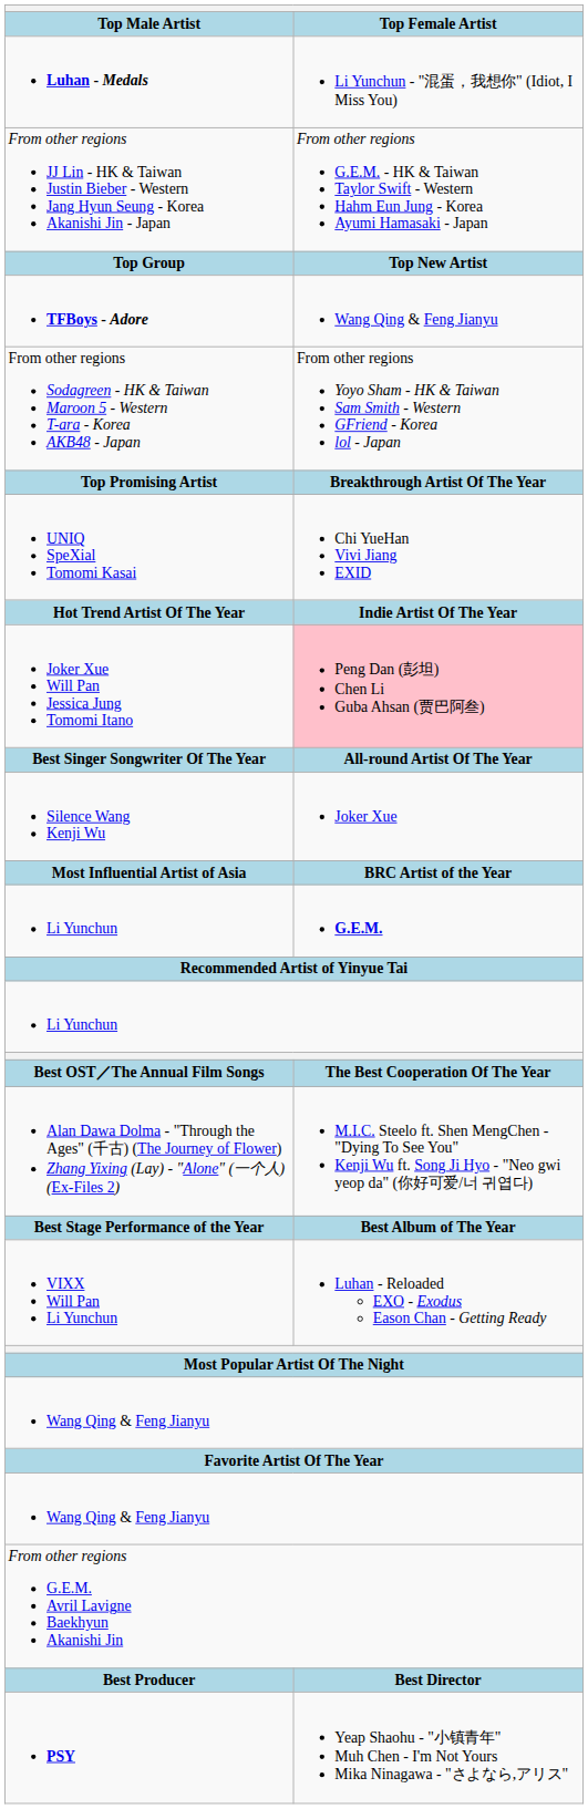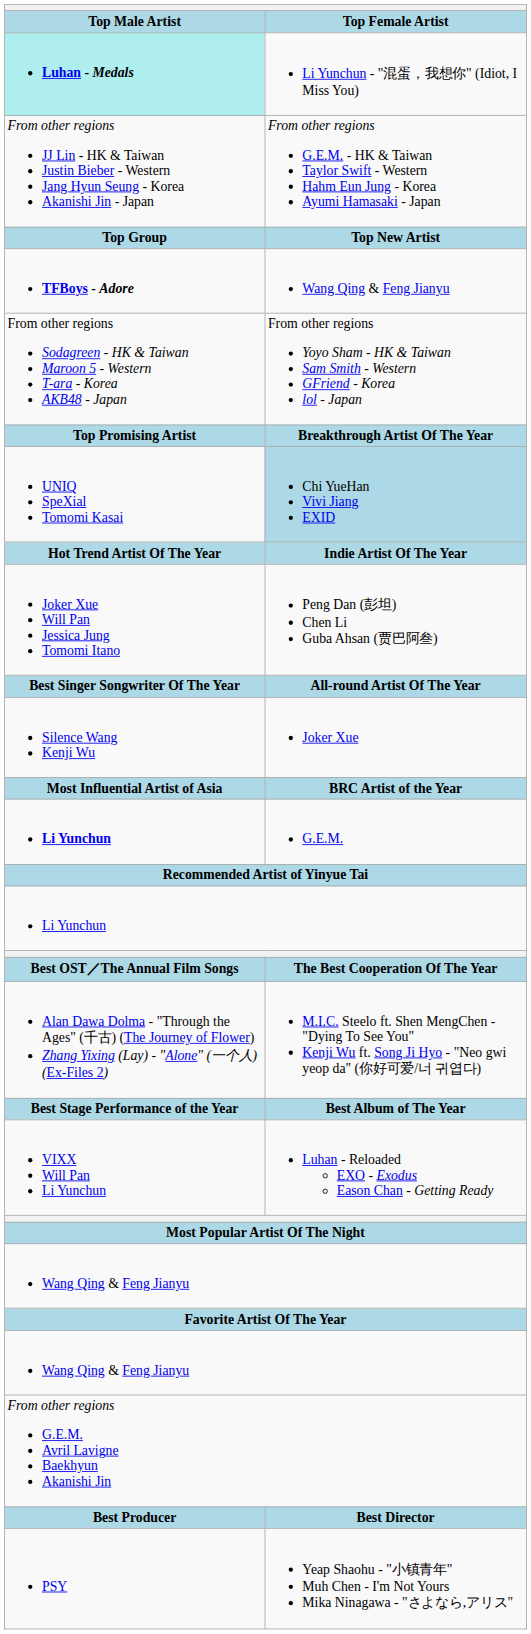row 3 | Top Male Artist: no background -> paleturquoise background
row 9 | Top Female Artist: no background -> lightblue background
row 11 | Top Female Artist: pink background -> no background
row 15 | Top Male Artist: normal -> bold
row 15 | Top Female Artist: bold -> normal
row 30 | Top Male Artist: bold -> normal
